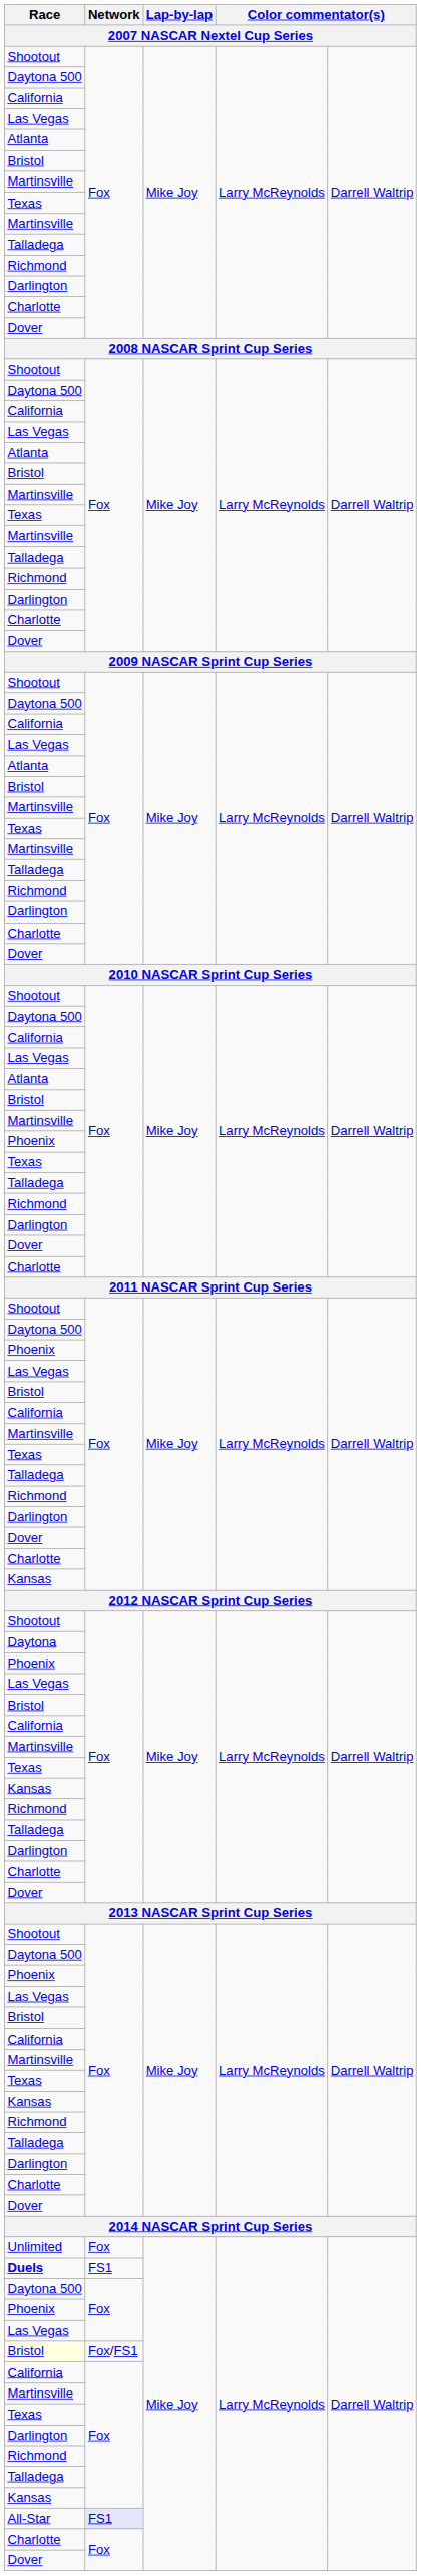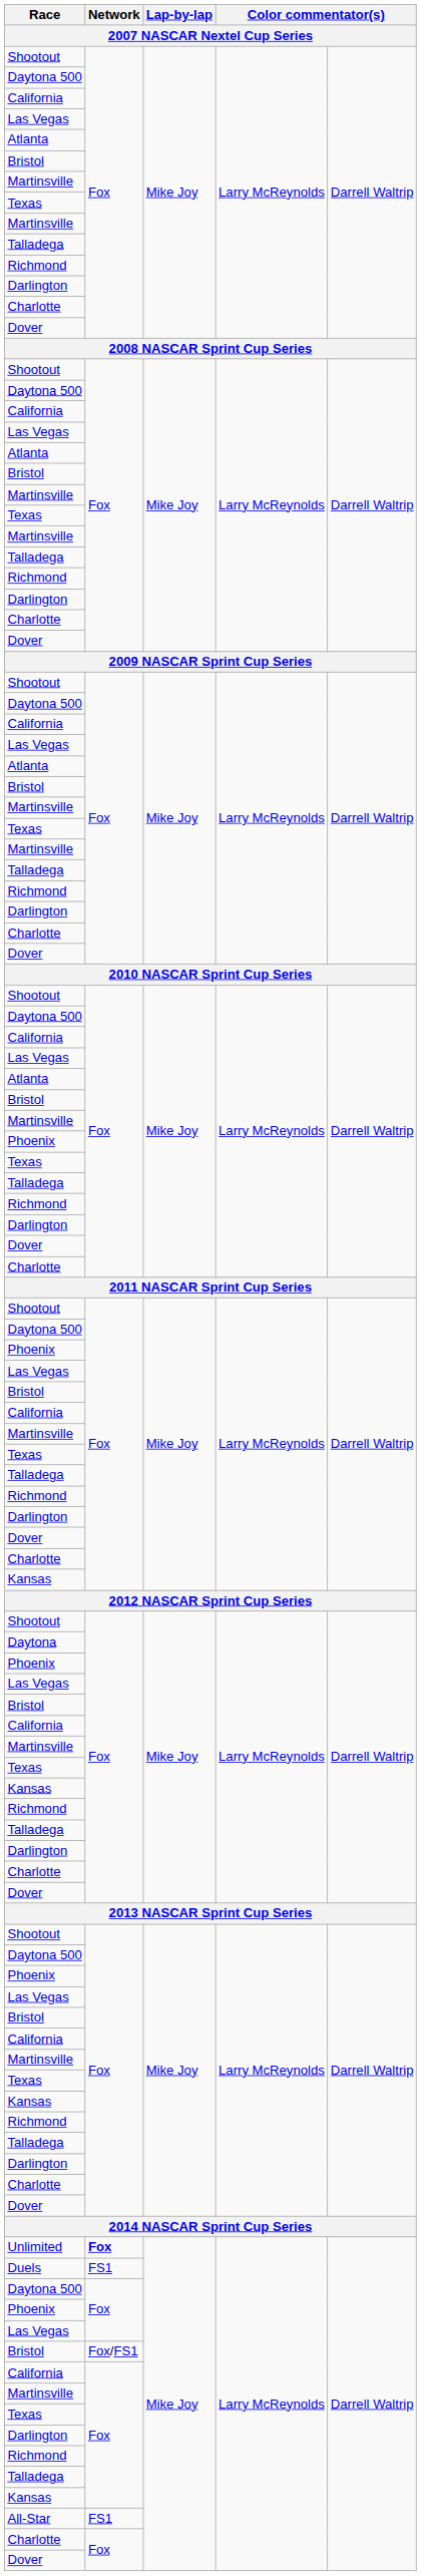Unlimited | Network: normal -> bold
Duels | Race: bold -> normal
Bristol / Fox/FS1 | Race: lightyellow background -> no background
All-Star | Network: lavender background -> no background
